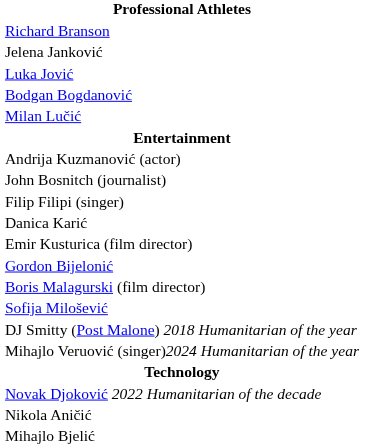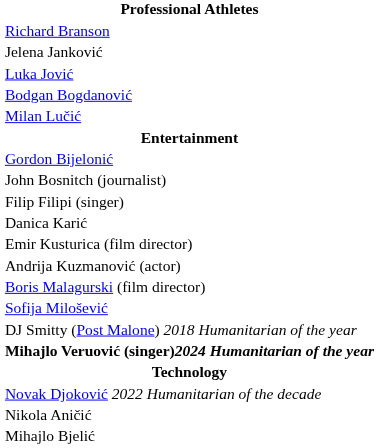row 8 | column 1: Andrija Kuzmanović (actor) -> Gordon Bijelonić
row 13 | column 1: Gordon Bijelonić -> Andrija Kuzmanović (actor)
row 17 | column 1: normal -> bold
